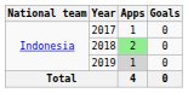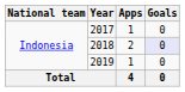2018 | Apps: lightgreen background -> no background
2018 | Goals: no background -> lavender background
2019 | Apps: lightgrey background -> no background
